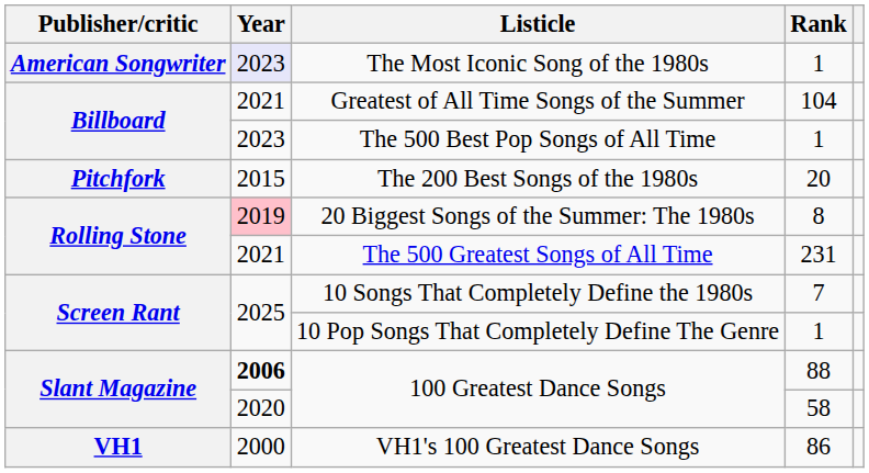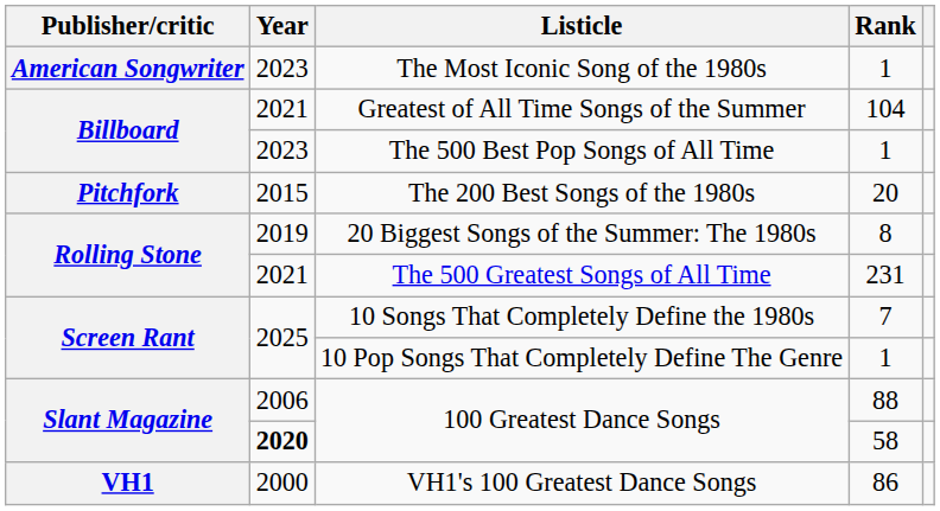The Most Iconic Song of the 1980s | Year: lavender background -> no background
20 Biggest Songs of the Summer: The 1980s | Year: pink background -> no background
100 Greatest Dance Songs / 88 | Year: bold -> normal
100 Greatest Dance Songs / 58 | Year: normal -> bold
